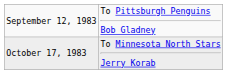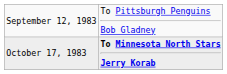October 17, 1983 | column 2: normal -> bold
